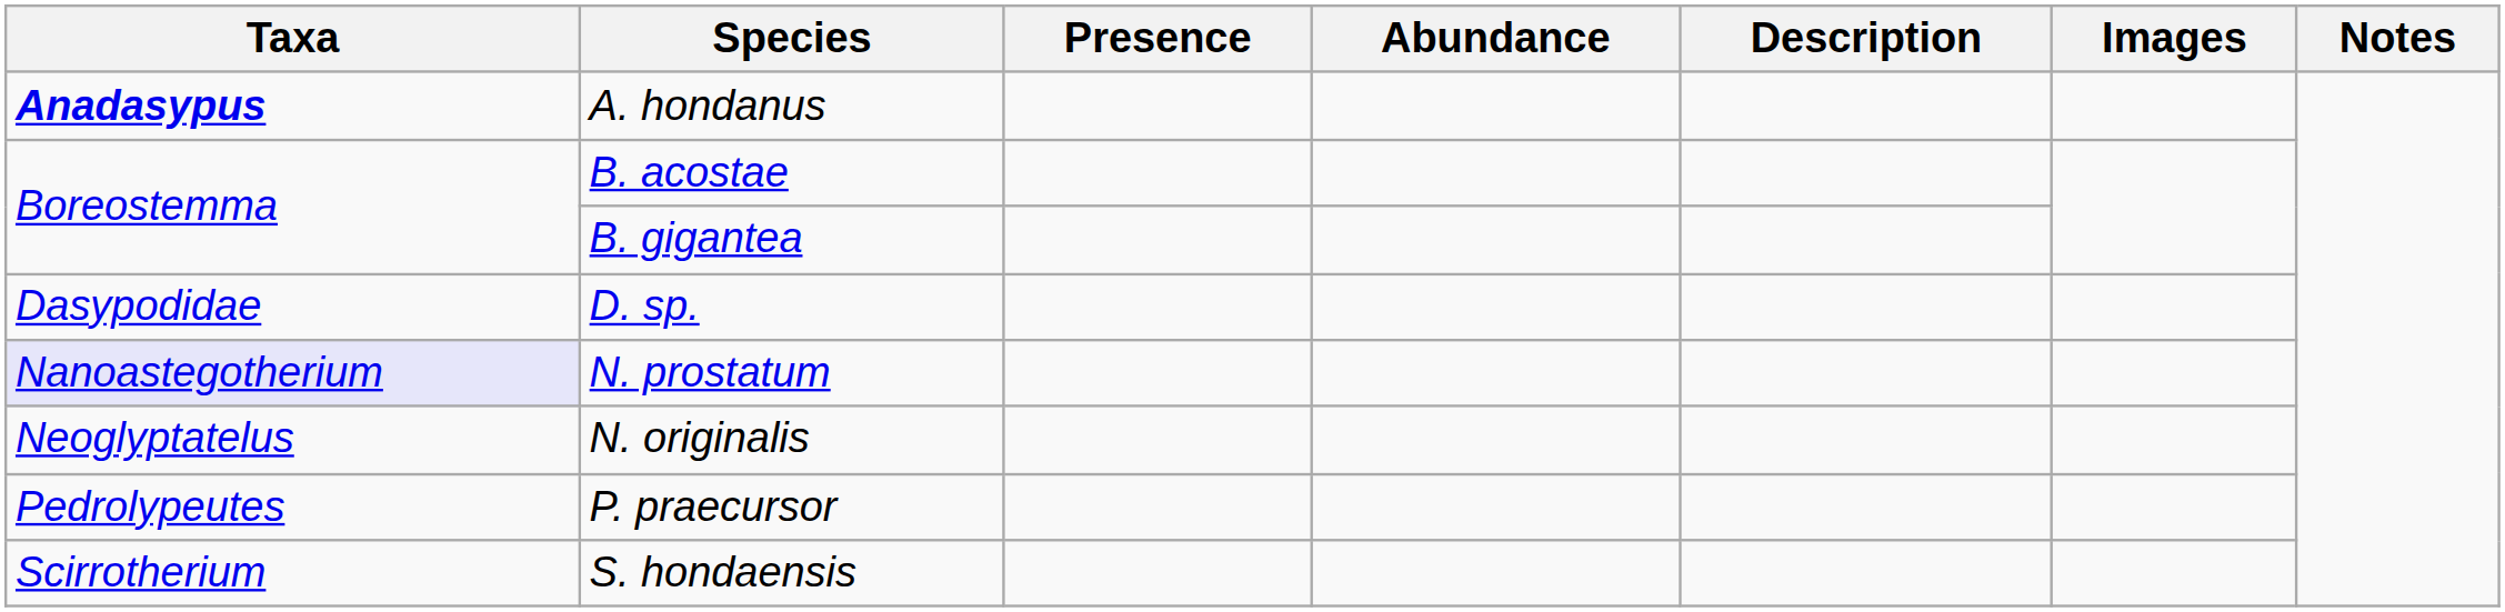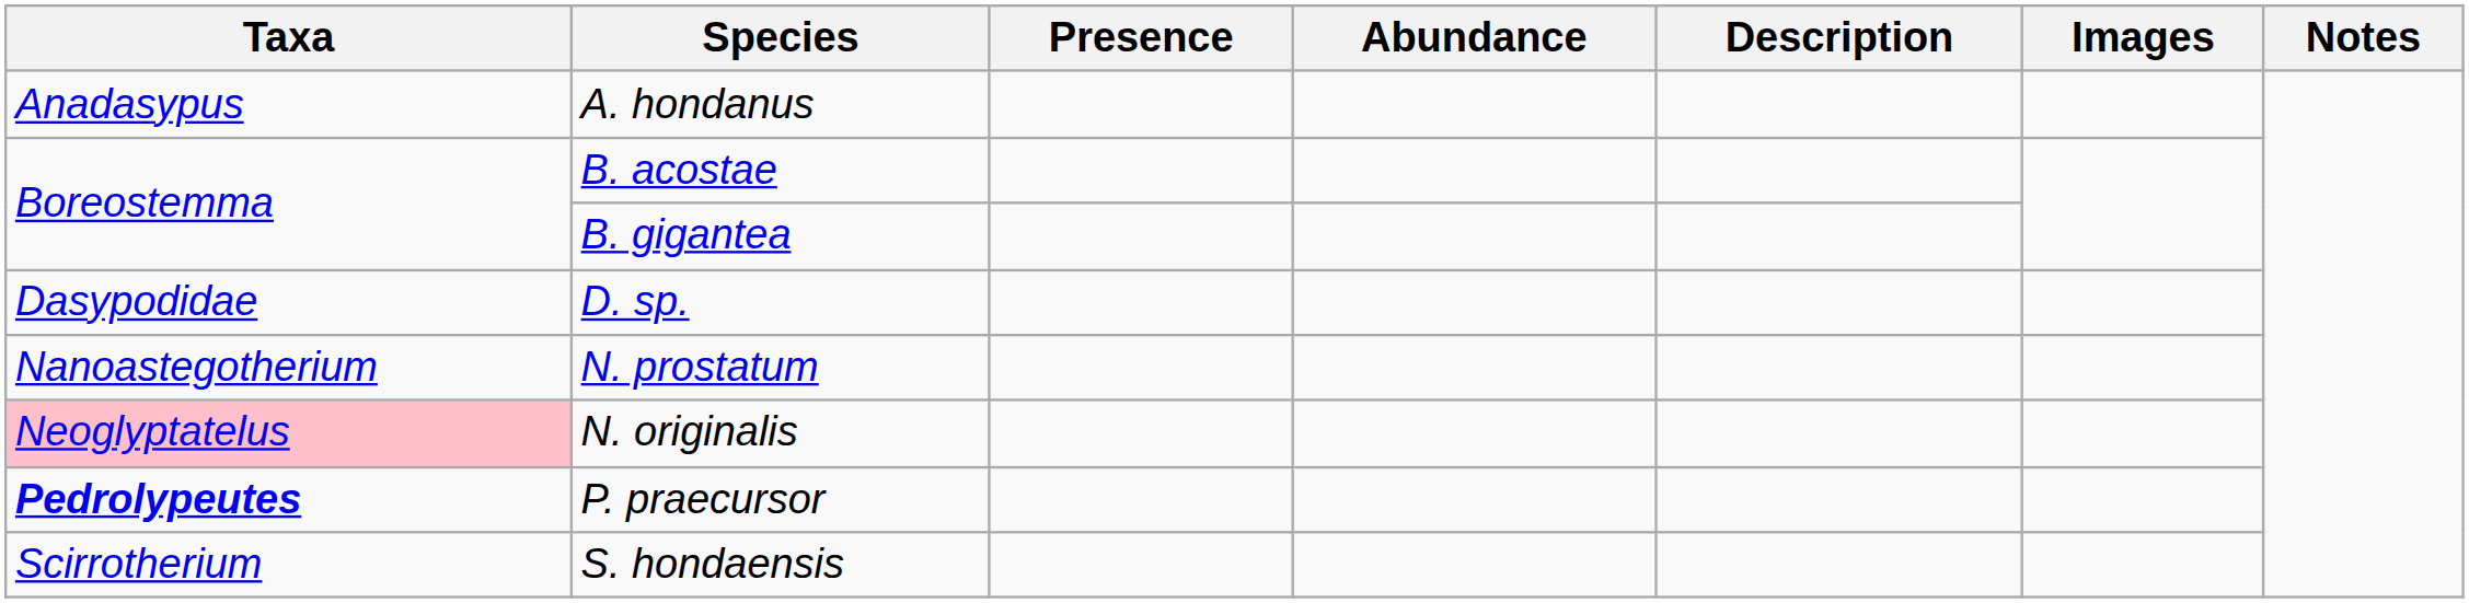A. hondanus | Taxa: bold -> normal
N. prostatum | Taxa: lavender background -> no background
N. originalis | Taxa: no background -> pink background
P. praecursor | Taxa: normal -> bold
